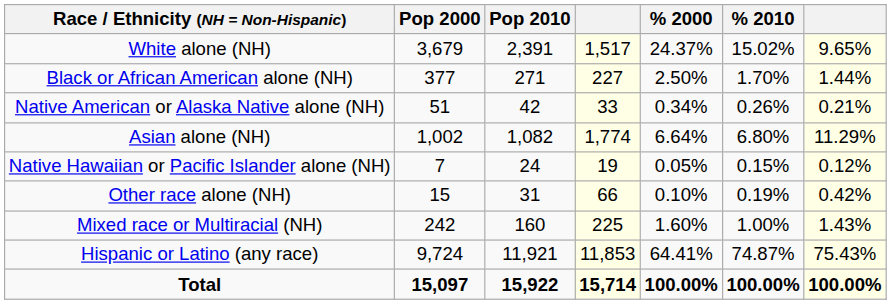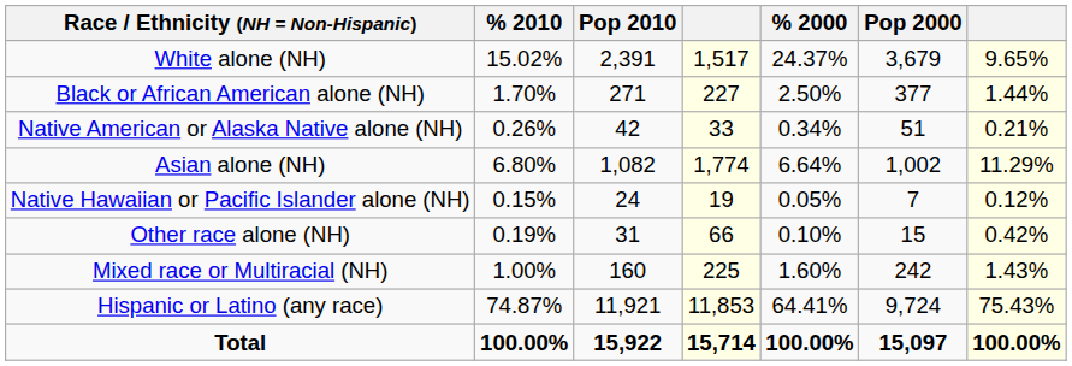columns swapped: Pop 2000 <-> % 2010
